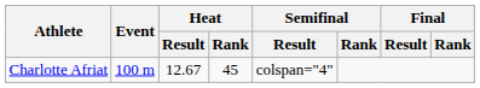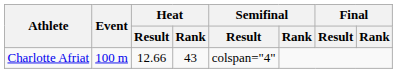Charlotte Afriat | Heat / Result: 12.67 -> 12.66
Charlotte Afriat | Heat / Rank: 45 -> 43
